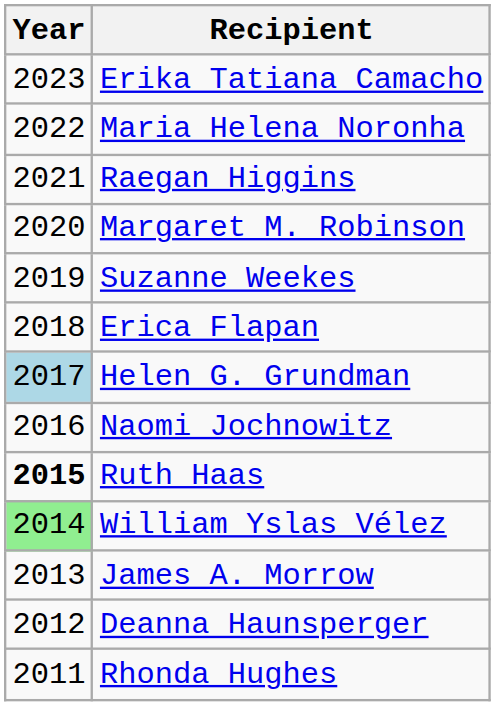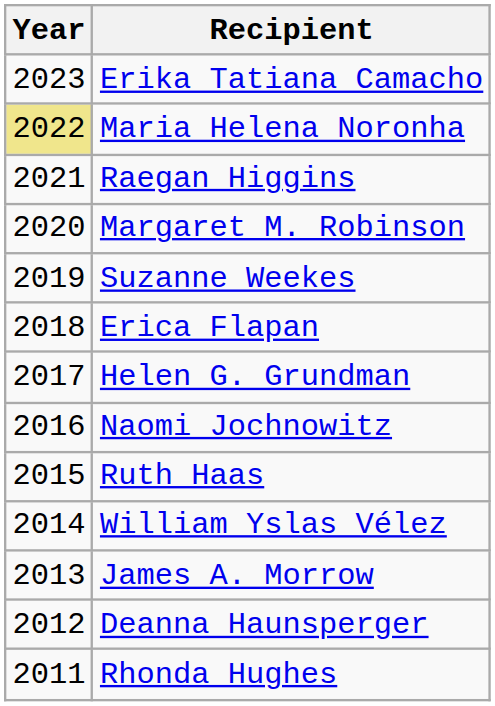Maria Helena Noronha | Year: no background -> khaki background
Helen G. Grundman | Year: lightblue background -> no background
Ruth Haas | Year: bold -> normal
William Yslas Vélez | Year: lightgreen background -> no background
